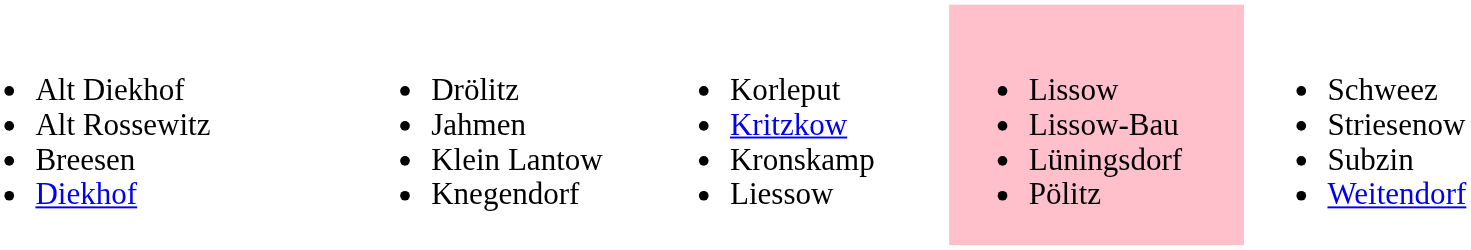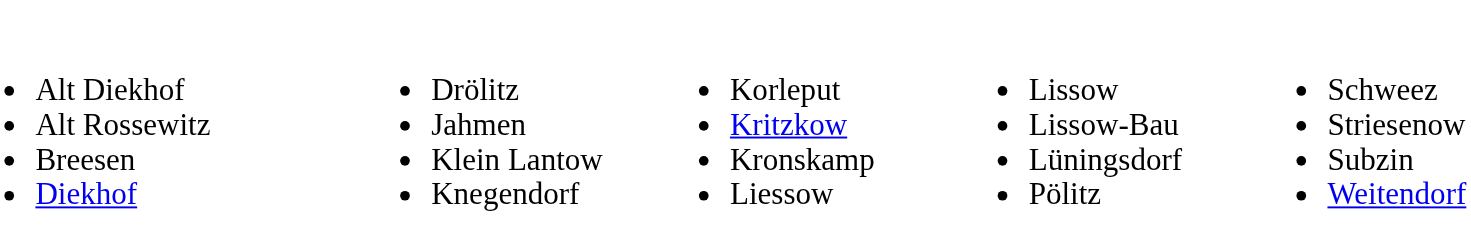Alt Diekhof Alt Rossewitz Breesen Diekhof | column 4: pink background -> no background
